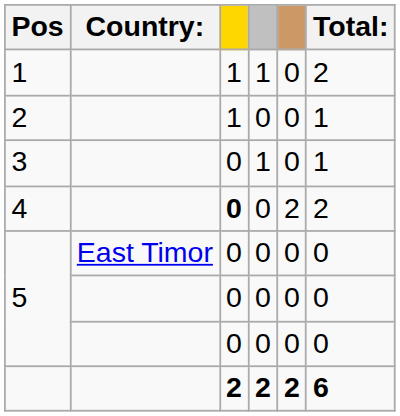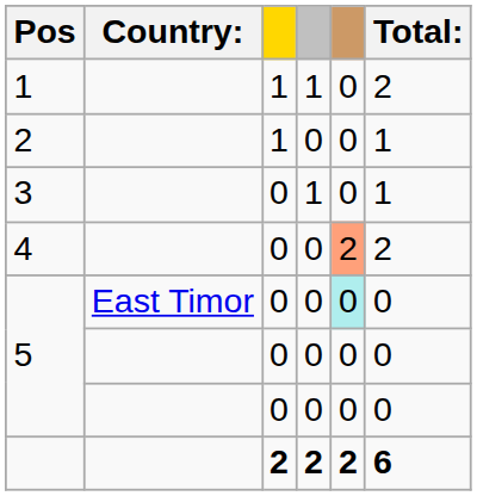4 | column 3: bold -> normal
4 | column 5: no background -> lightsalmon background
5 / East Timor | column 5: no background -> paleturquoise background
